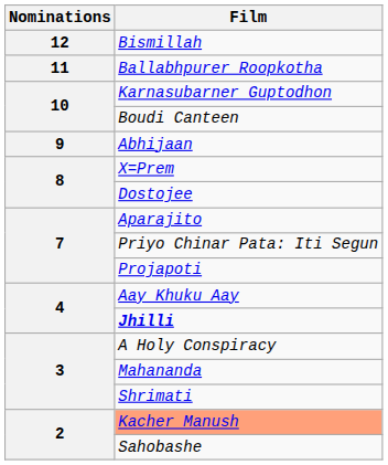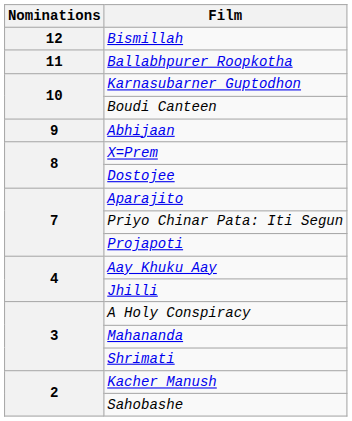Jhilli | Film: bold -> normal
Kacher Manush | Film: lightsalmon background -> no background
